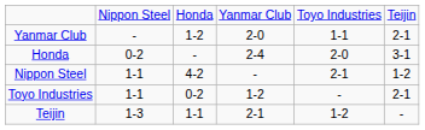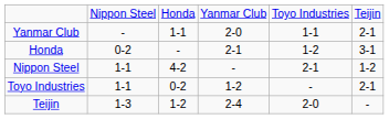row 2 | column 3: 1-2 -> 1-1
row 3 | column 4: 2-4 -> 2-1
row 3 | column 5: 2-0 -> 1-2
row 6 | column 3: 1-1 -> 1-2
row 6 | column 4: 2-1 -> 2-4
row 6 | column 5: 1-2 -> 2-0
